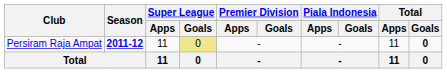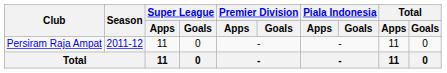Persiram Raja Ampat | Season: bold -> normal
Persiram Raja Ampat | Super League / Goals: khaki background -> no background
Persiram Raja Ampat | Total / Goals: bold -> normal
